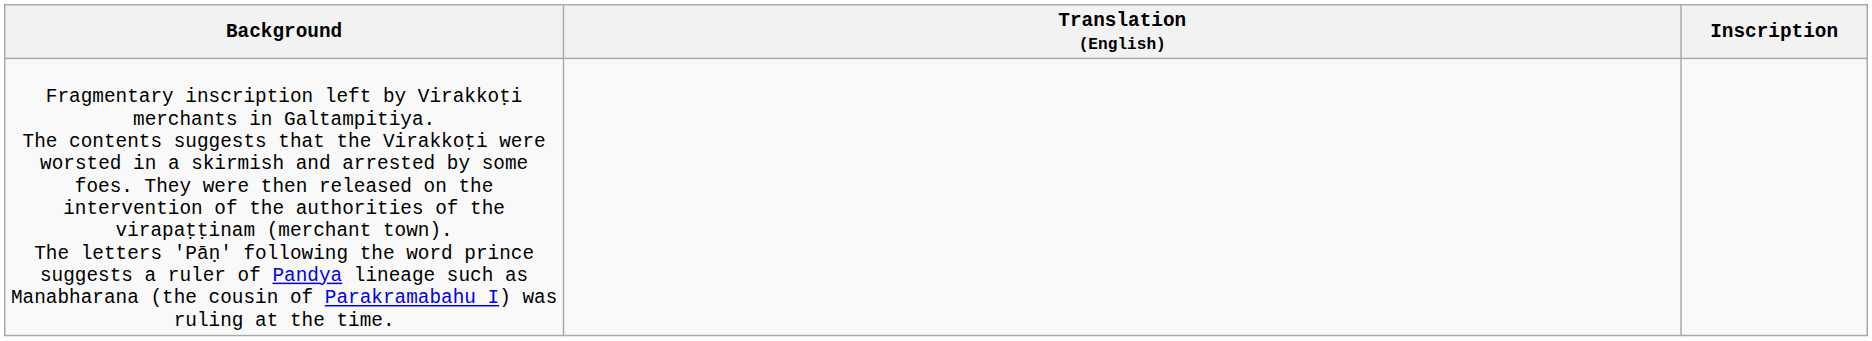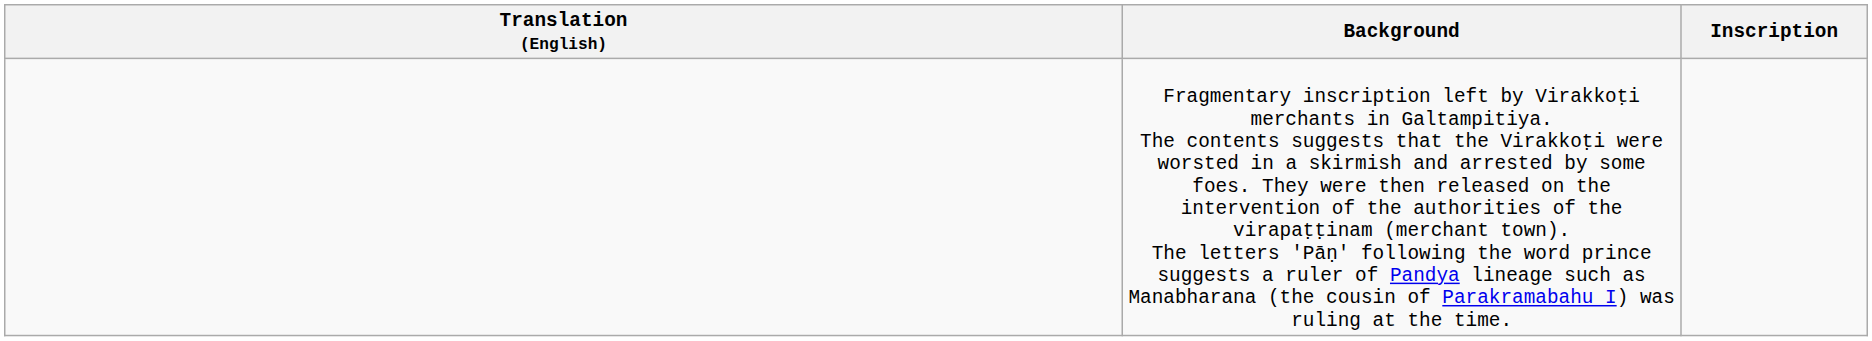columns swapped: Background <-> Translation (English)
